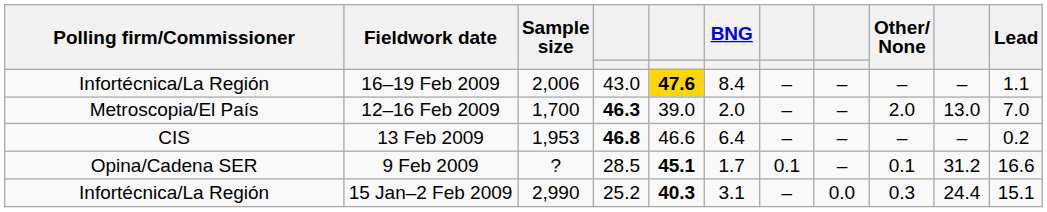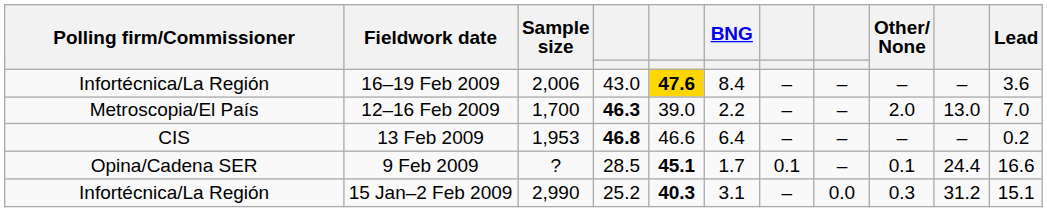16–19 Feb 2009 | Lead: 1.1 -> 3.6
12–16 Feb 2009 | BNG: 2.0 -> 2.2
9 Feb 2009 | column 10: 31.2 -> 24.4
15 Jan–2 Feb 2009 | column 10: 24.4 -> 31.2
